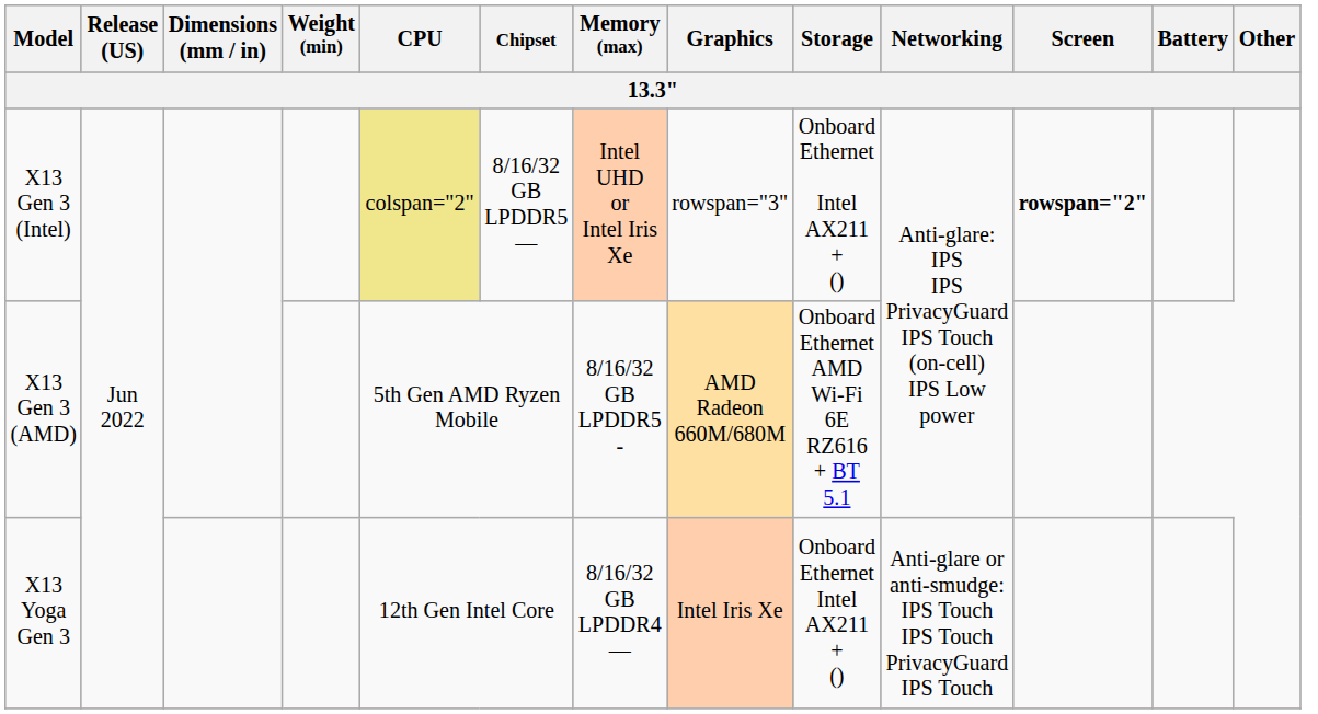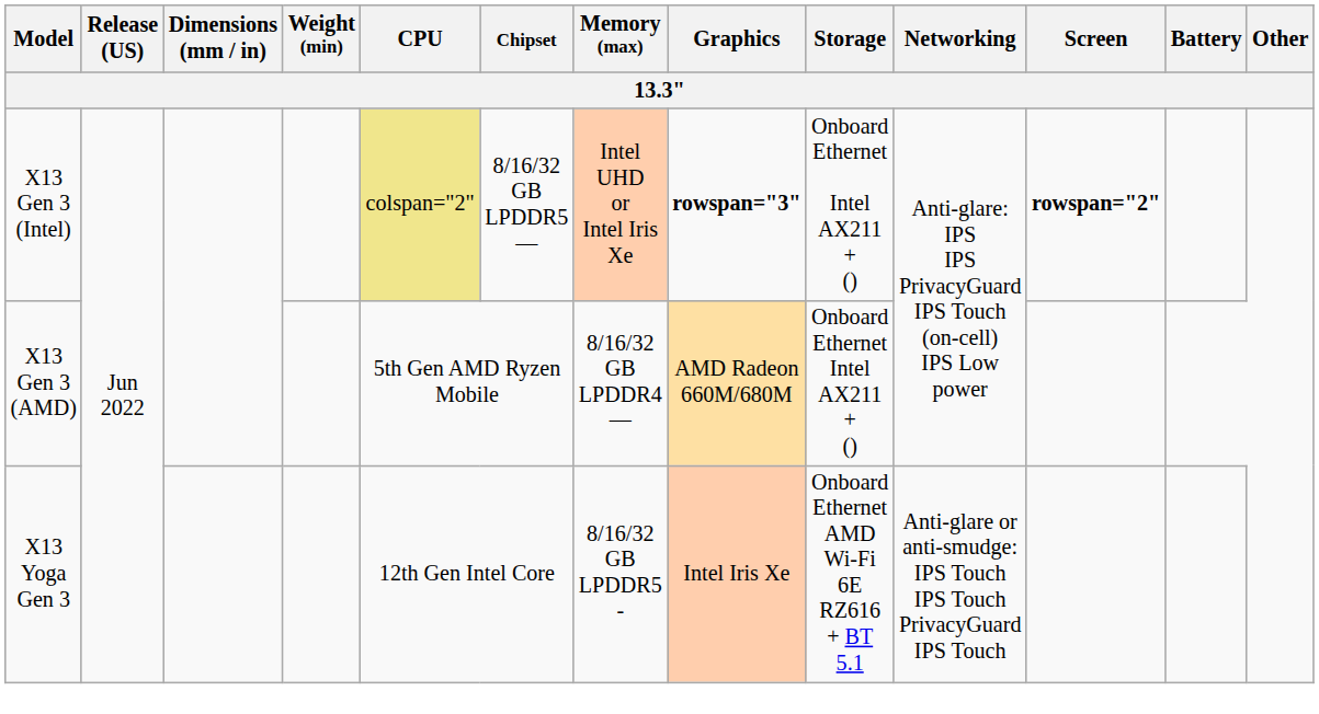X13 Gen 3 (Intel) | Graphics: normal -> bold
X13 Gen 3 (AMD) | Memory (max): 8/16/32 GB LPDDR5 - -> 8/16/32 GB LPDDR4 —
X13 Gen 3 (AMD) | Storage: Onboard Ethernet AMD Wi-Fi 6E RZ616 + BT 5.1 -> Onboard Ethernet Intel AX211 + ()
X13 Yoga Gen 3 | Memory (max): 8/16/32 GB LPDDR4 — -> 8/16/32 GB LPDDR5 -
X13 Yoga Gen 3 | Storage: Onboard Ethernet Intel AX211 + () -> Onboard Ethernet AMD Wi-Fi 6E RZ616 + BT 5.1
